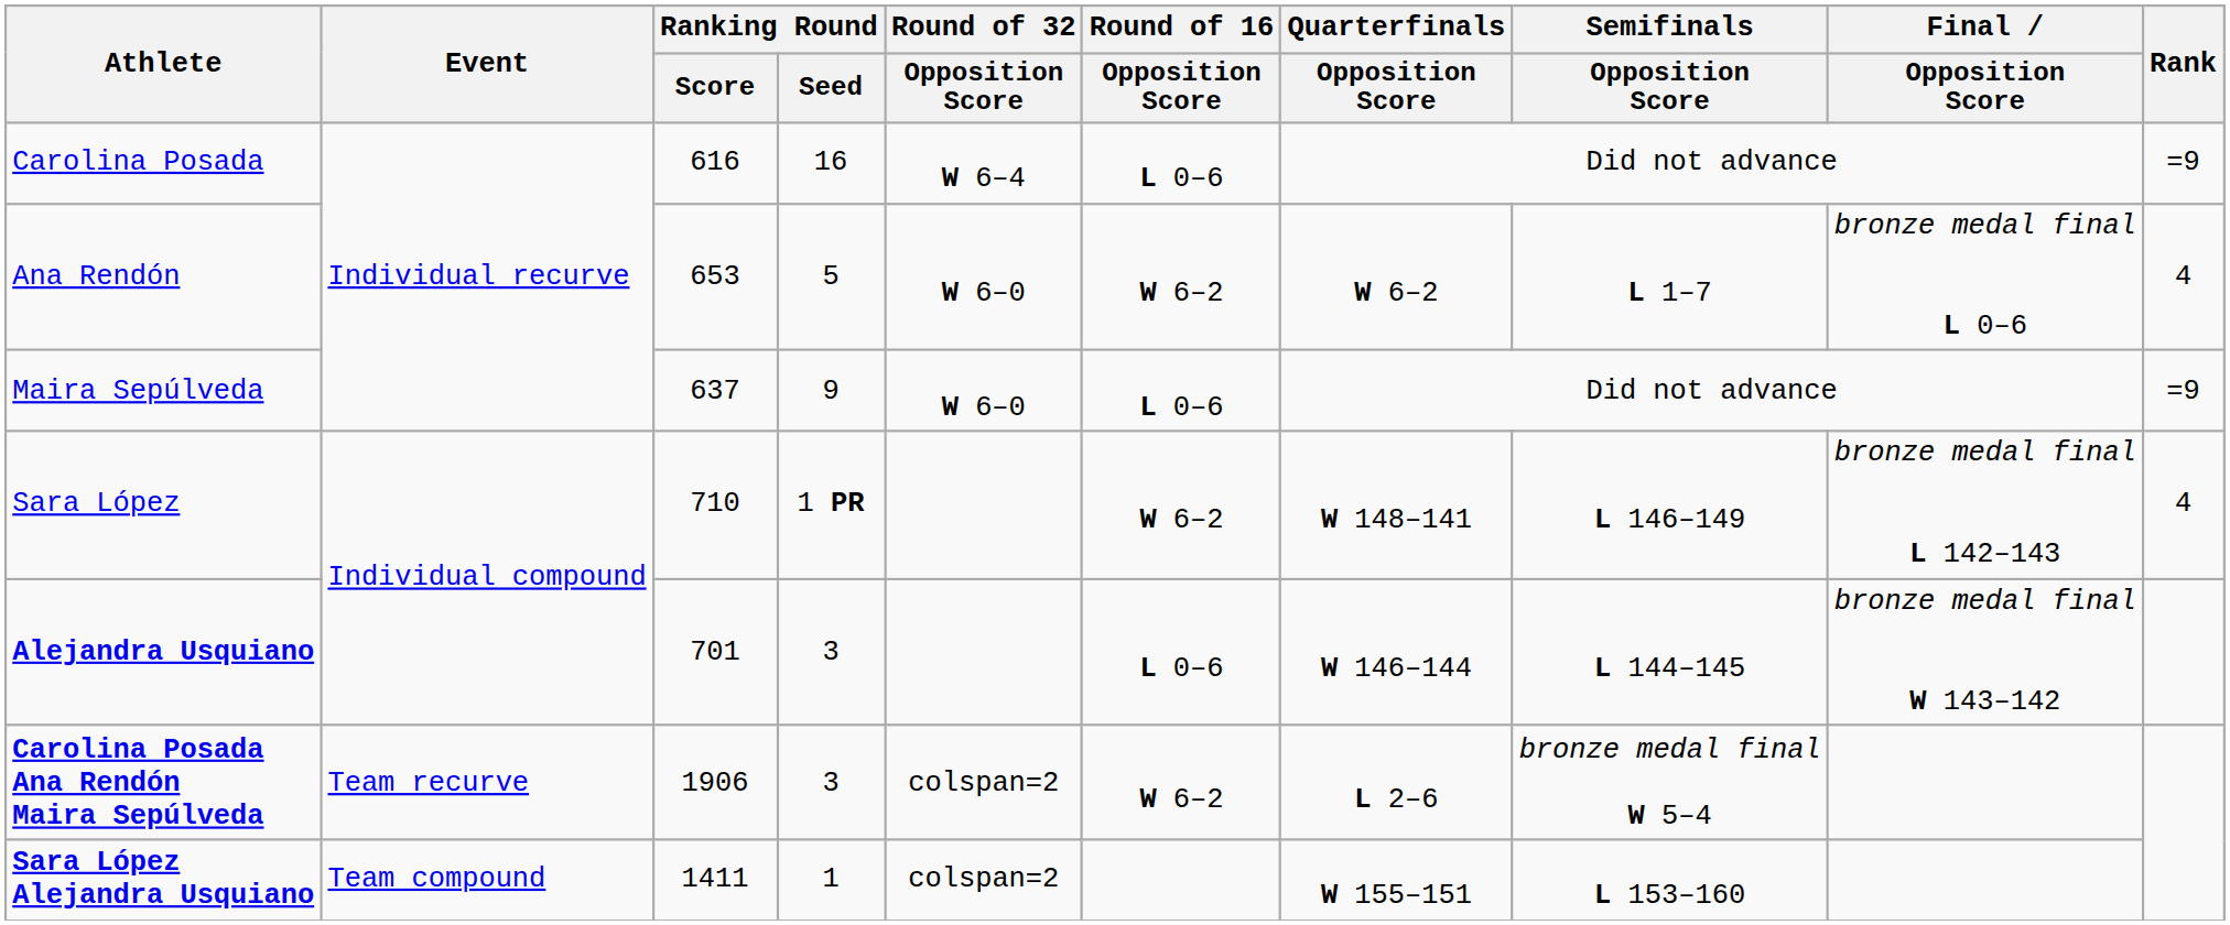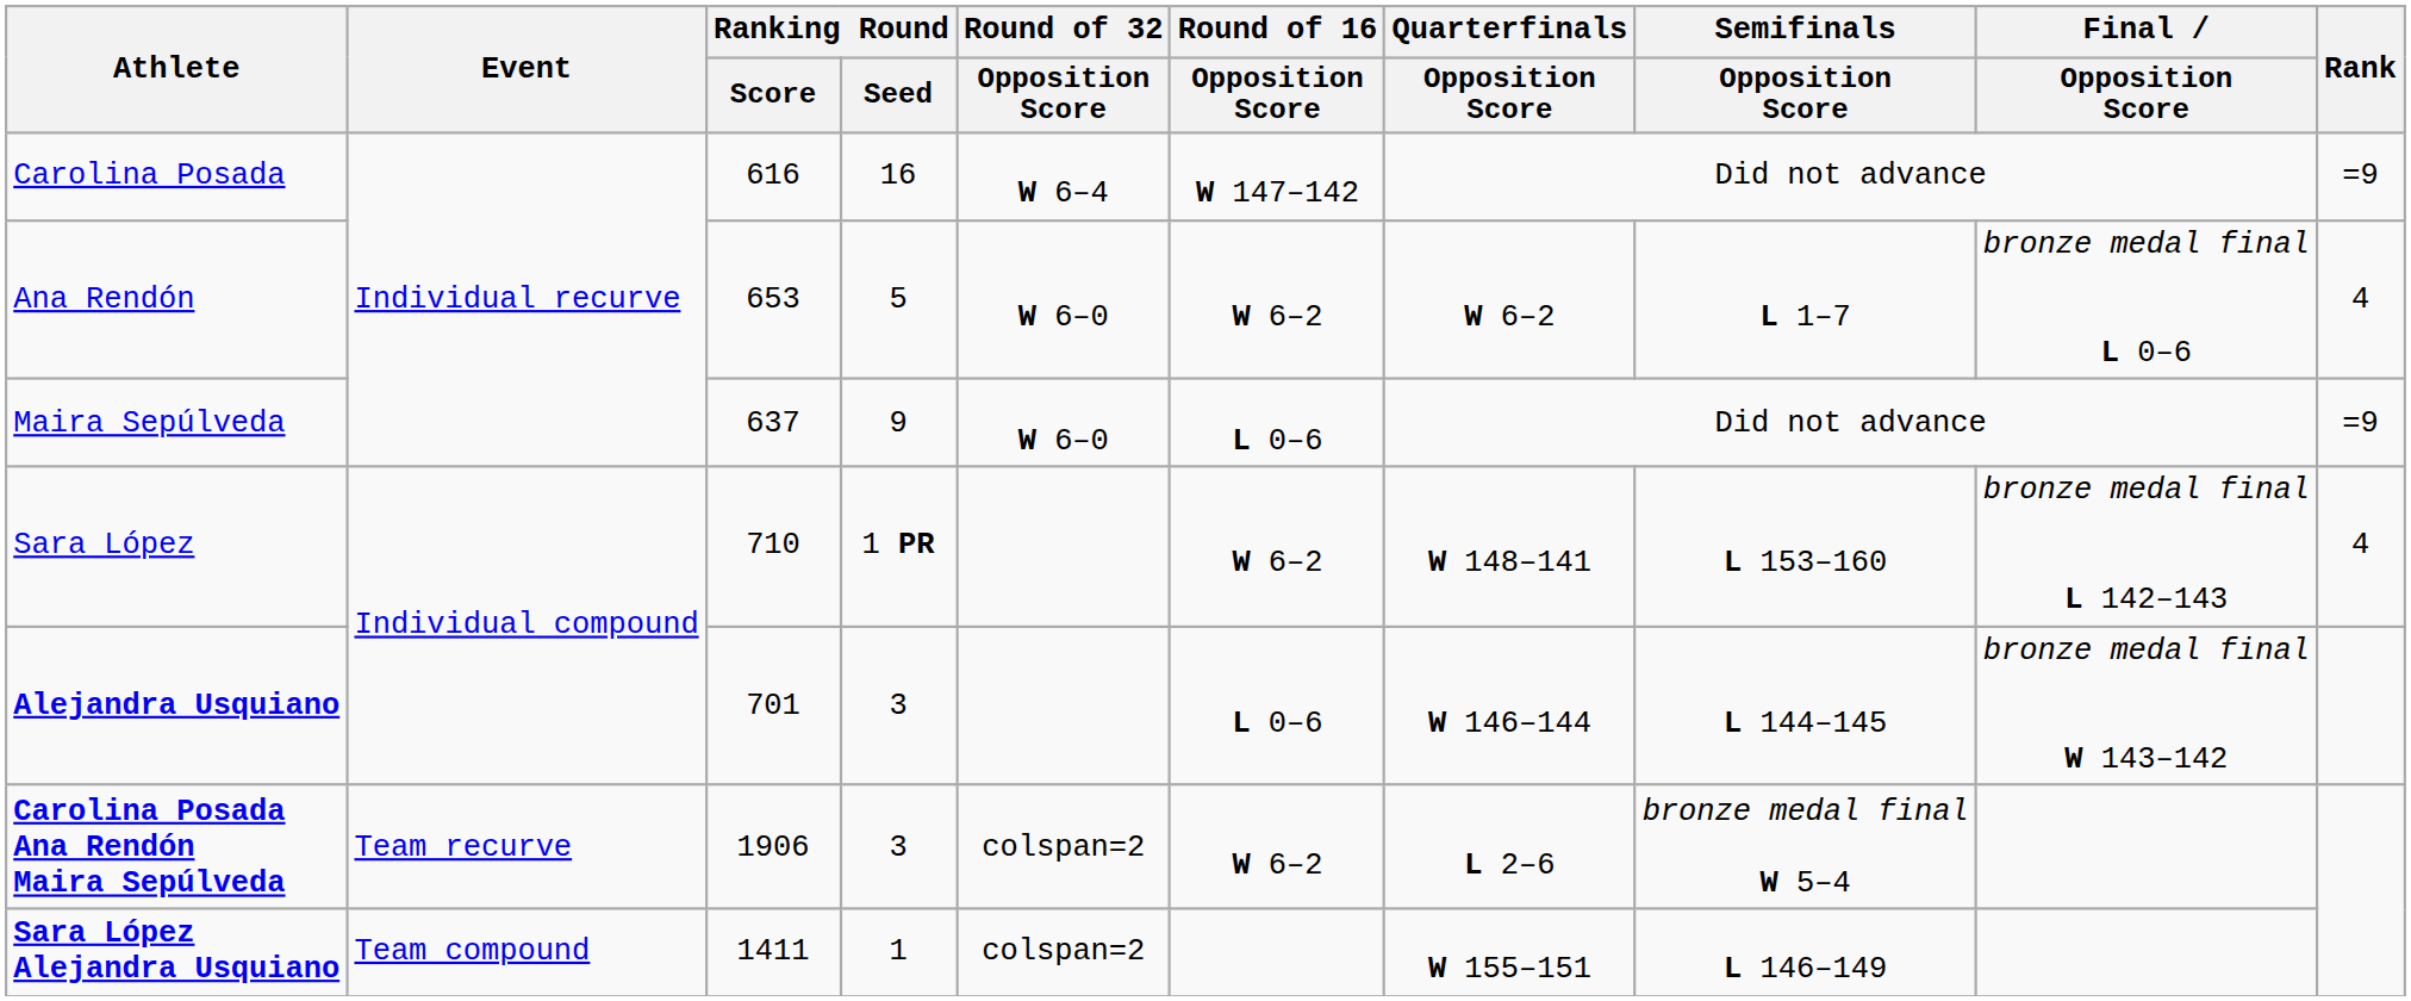Carolina Posada | Round of 16 / Opposition Score: L 0–6 -> W 147–142
Sara López | Semifinals / Opposition Score: L 146–149 -> L 153–160
Sara López Alejandra Usquiano | Semifinals / Opposition Score: L 153–160 -> L 146–149
